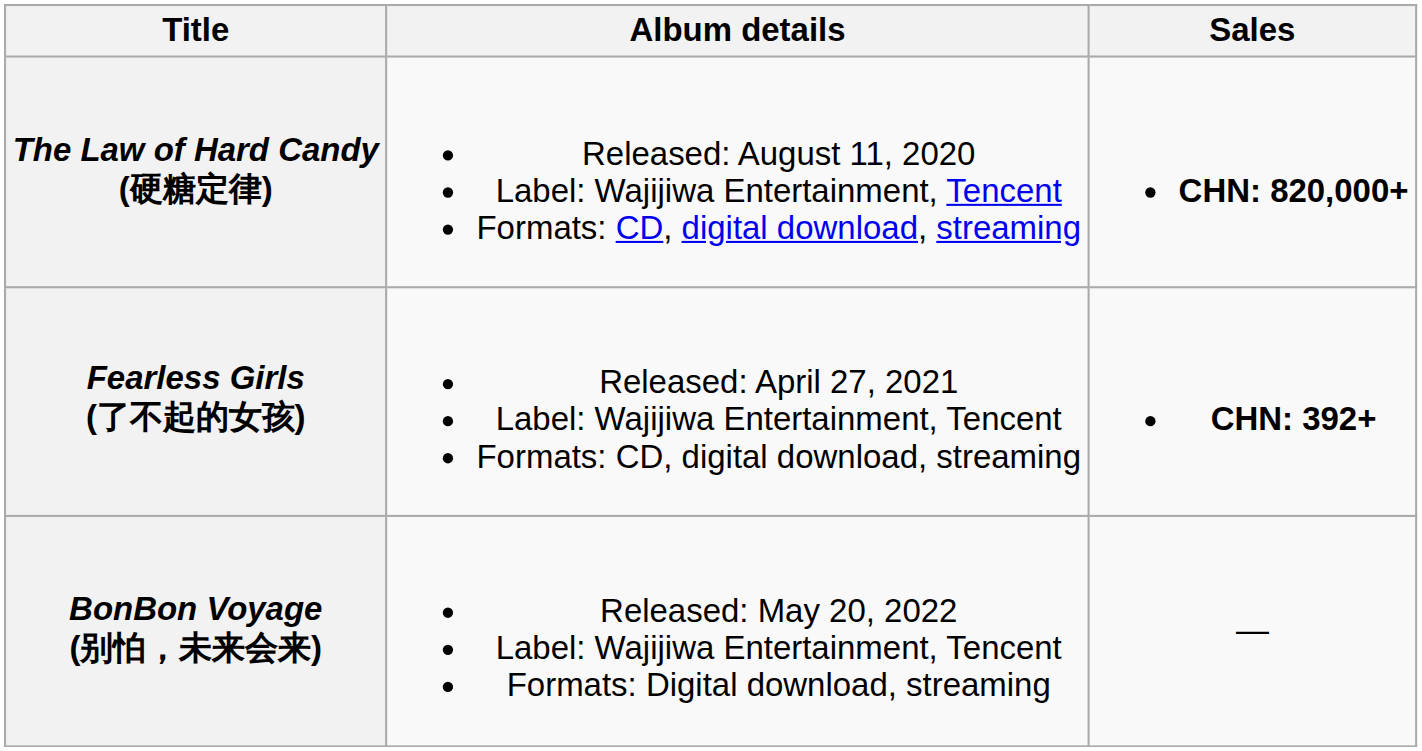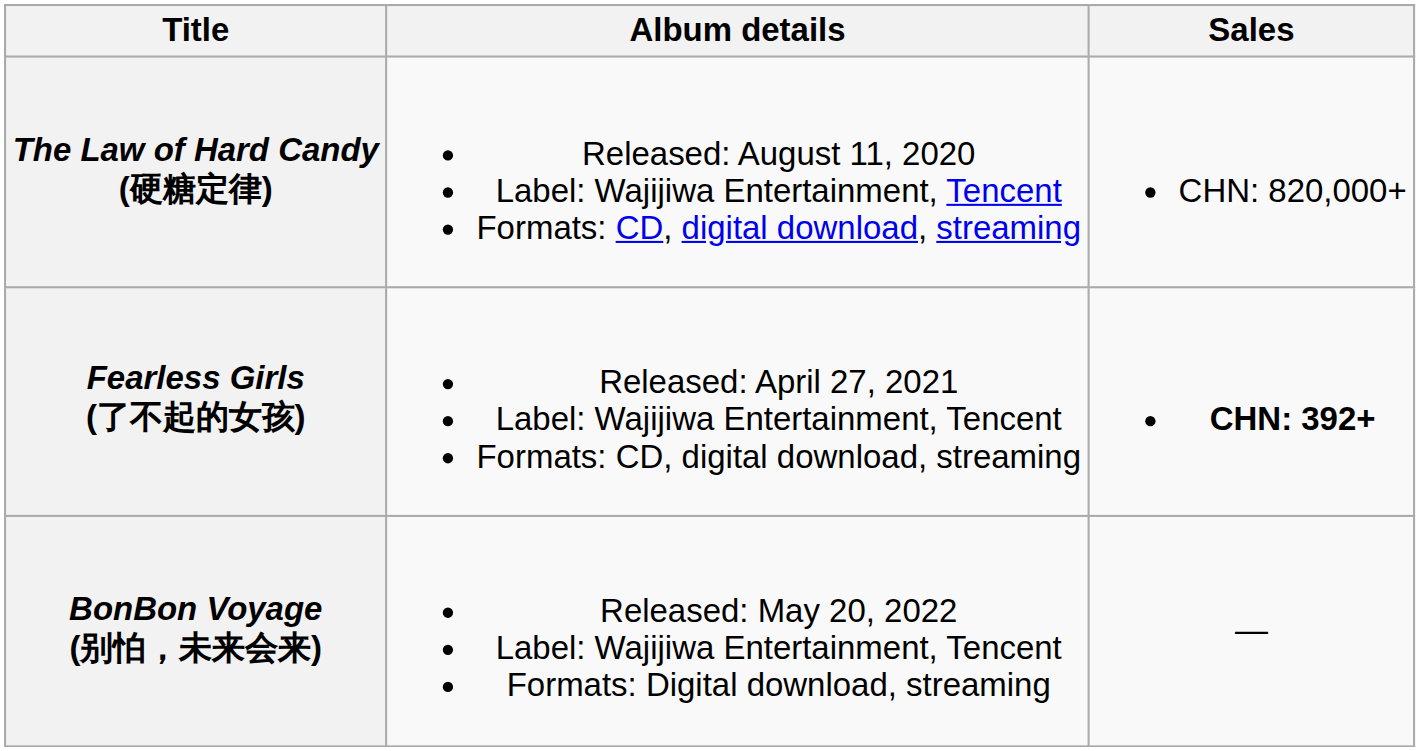The Law of Hard Candy (硬糖定律) | Sales: bold -> normal
